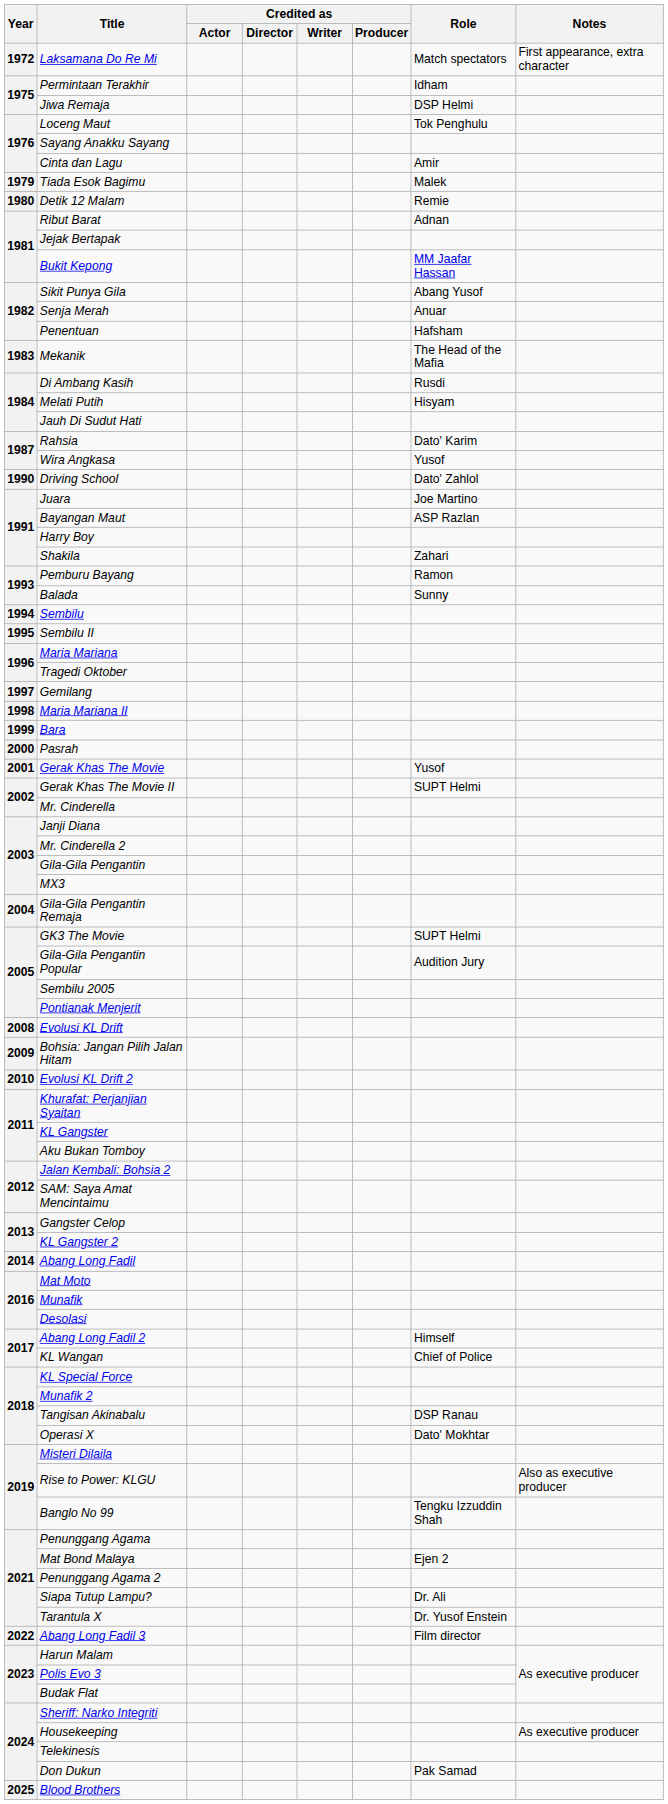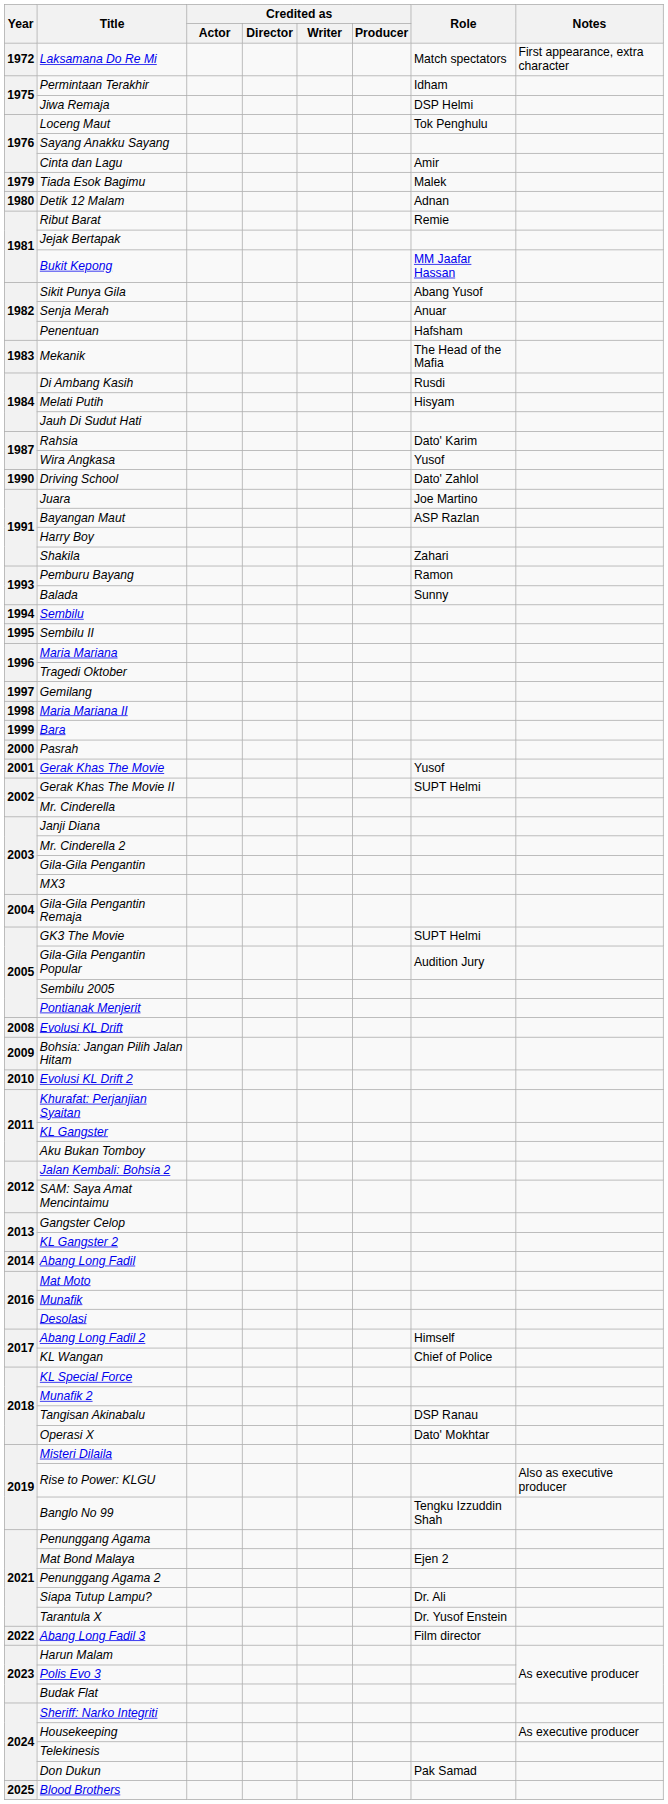Detik 12 Malam | Role: Remie -> Adnan
Ribut Barat | Role: Adnan -> Remie
